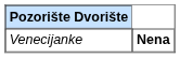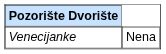Venecijanke | column 2: bold -> normal
